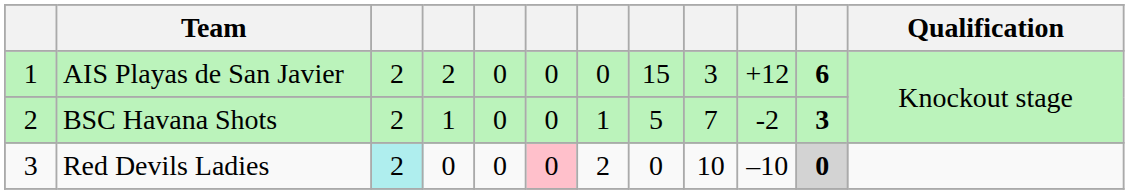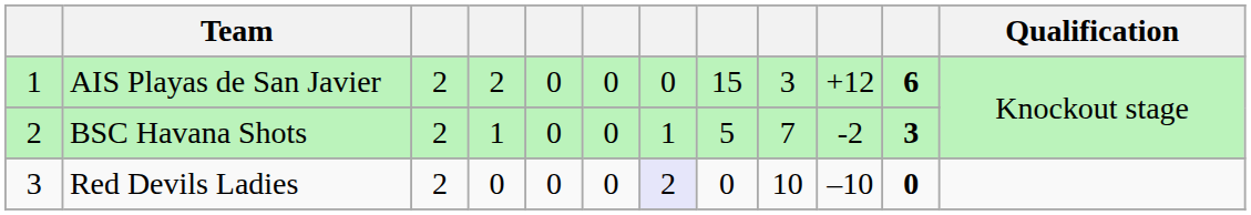Red Devils Ladies | column 3: paleturquoise background -> no background
Red Devils Ladies | column 6: pink background -> no background
Red Devils Ladies | column 7: no background -> lavender background
Red Devils Ladies | column 11: lightgrey background -> no background
